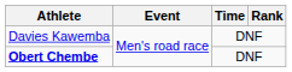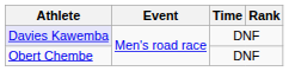Davies Kawemba | Athlete: no background -> lavender background
Obert Chembe | Athlete: bold -> normal
